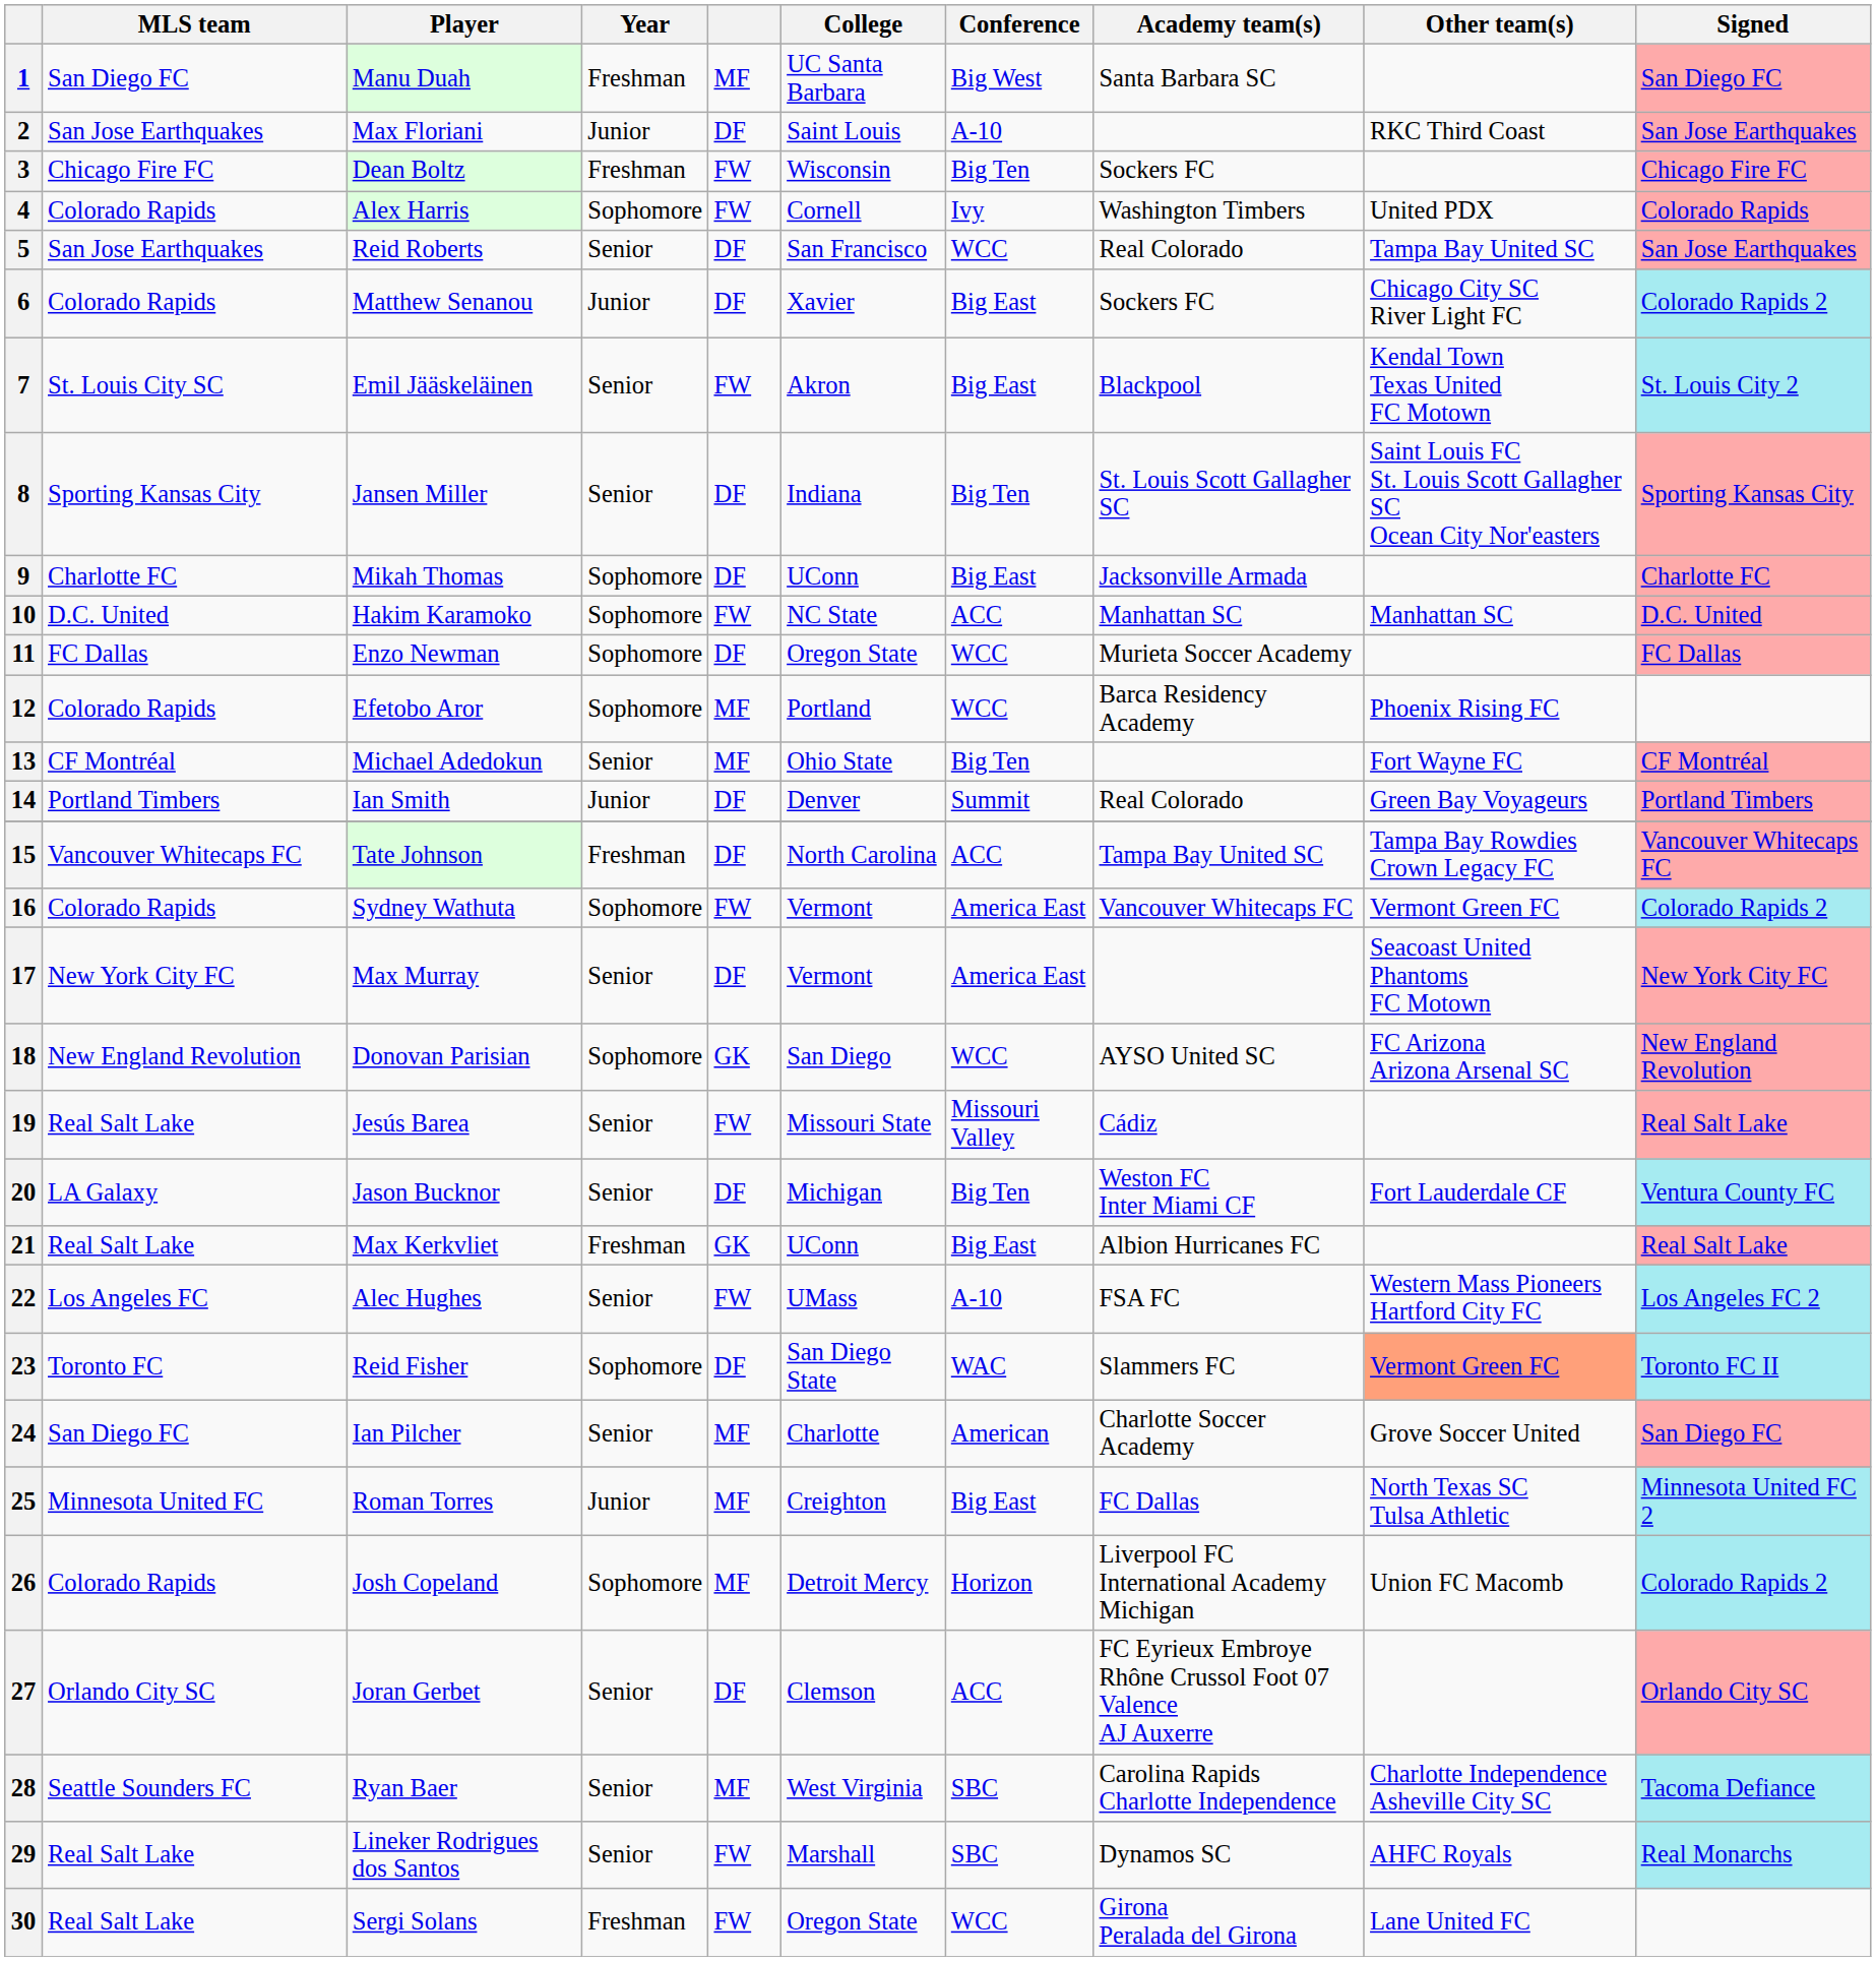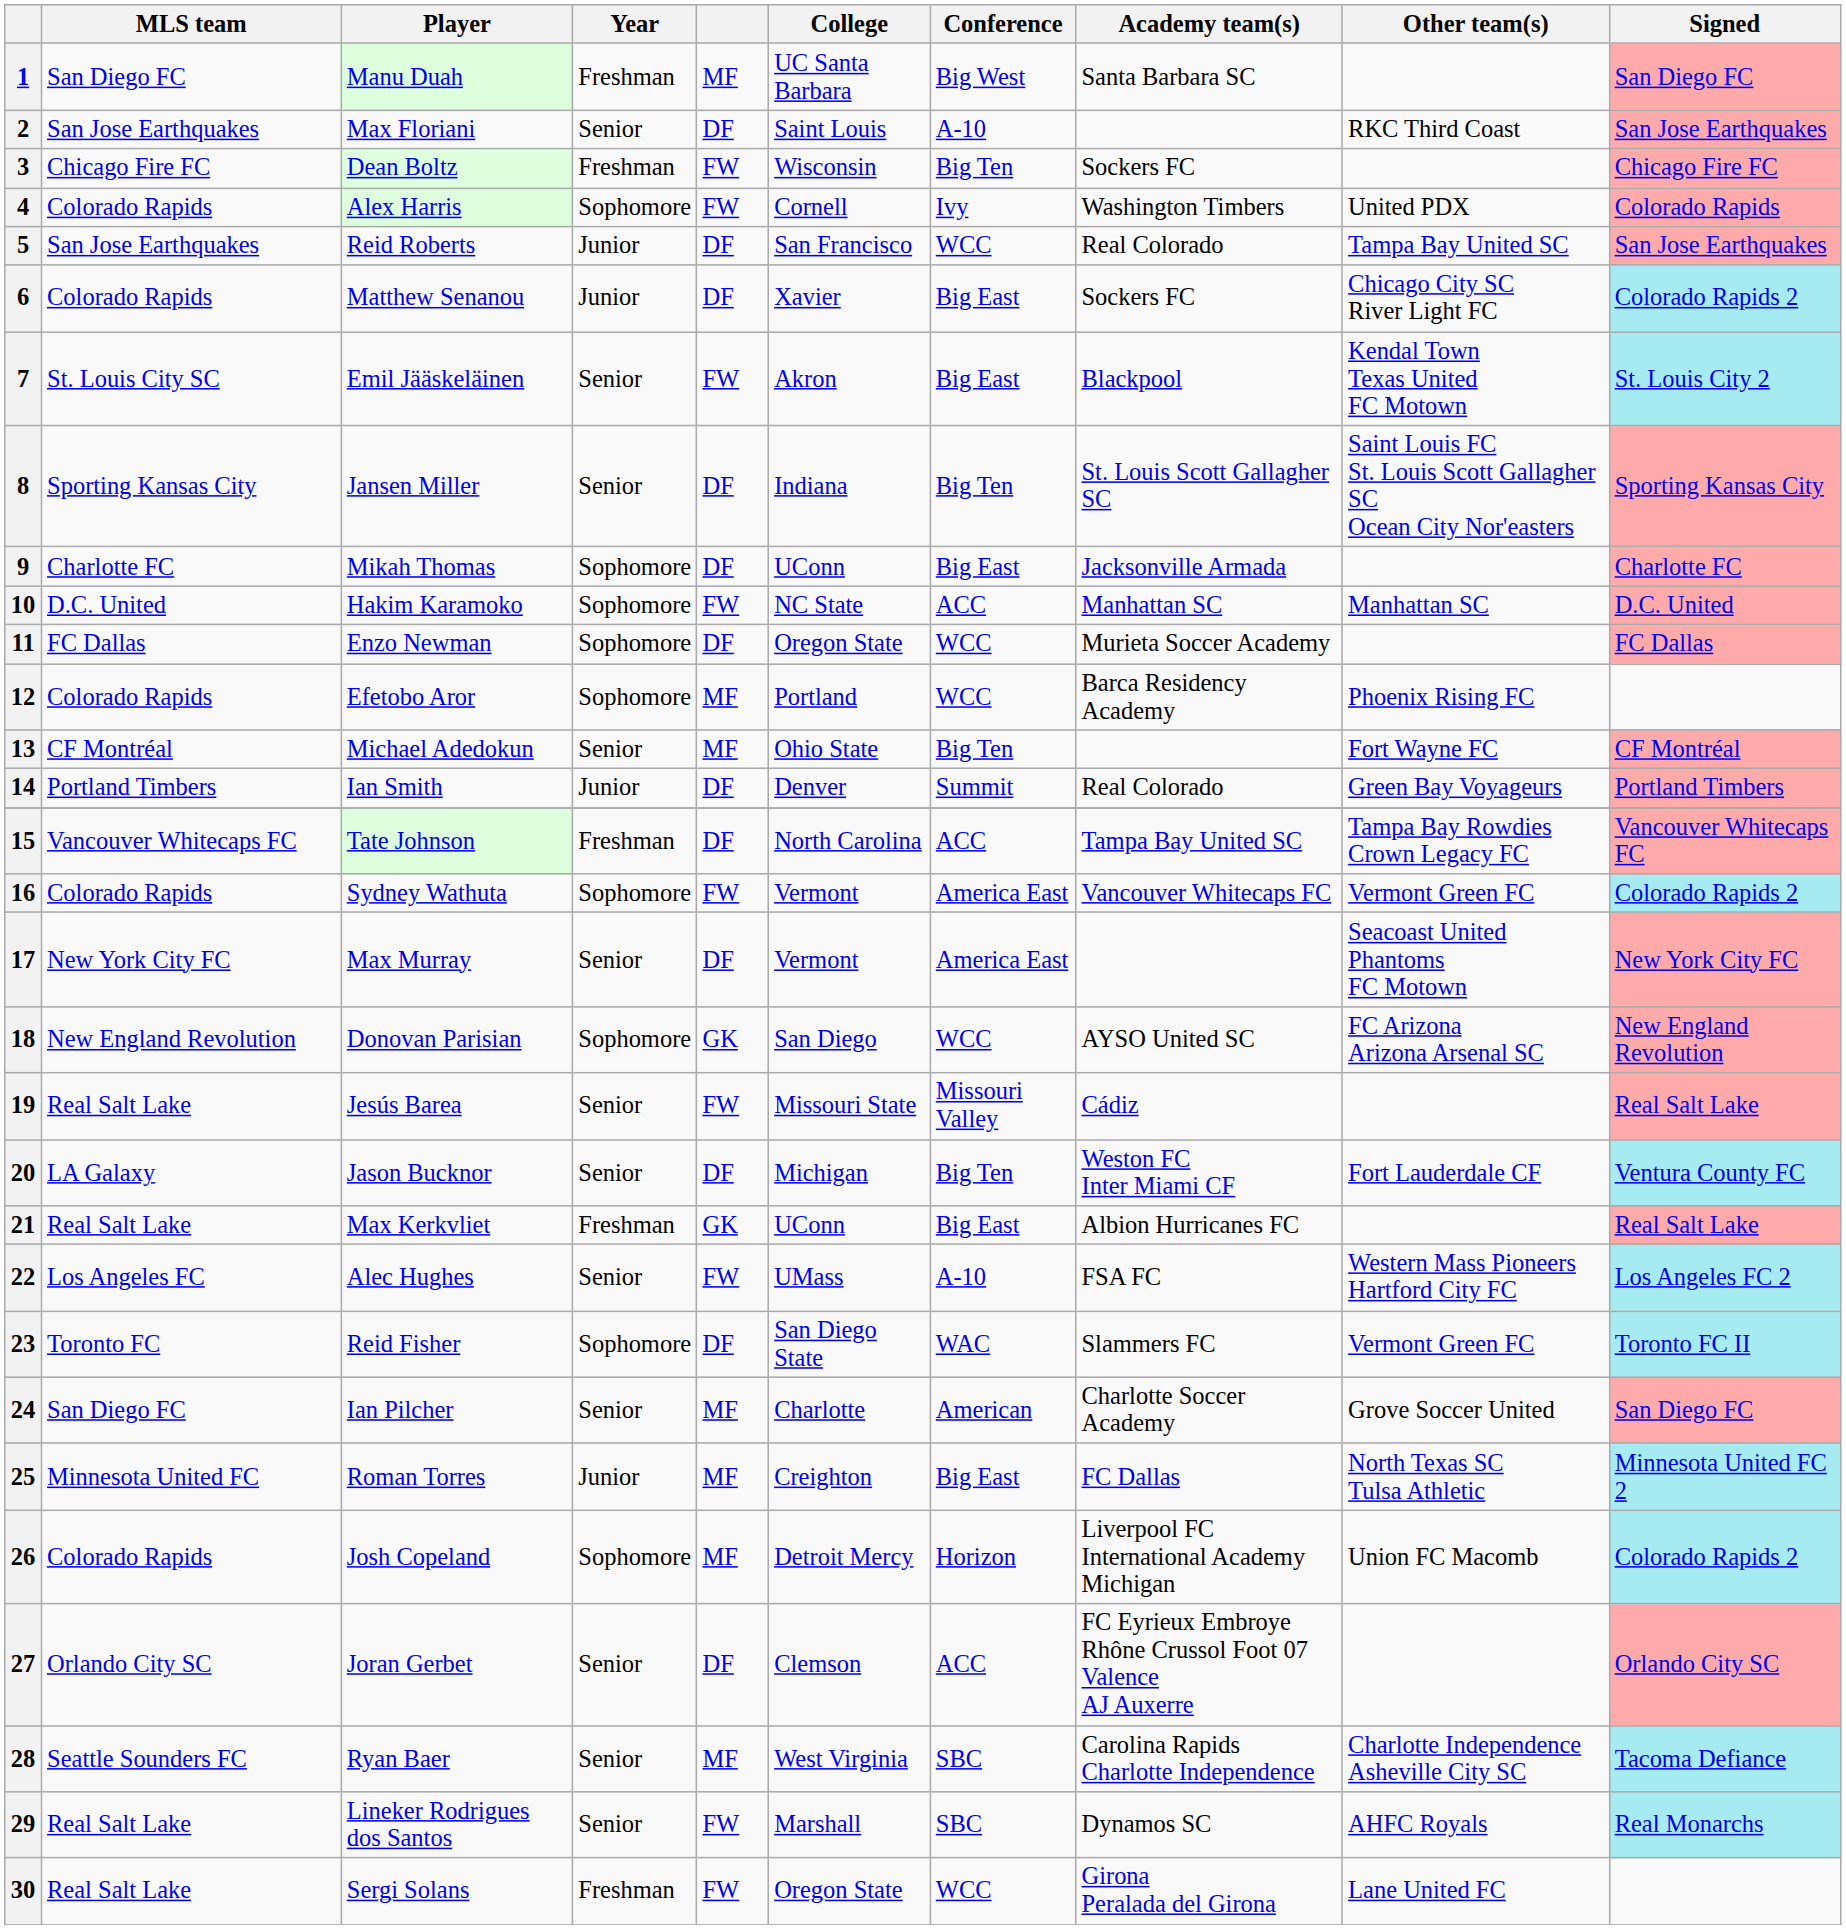2 | Year: Junior -> Senior
5 | Year: Senior -> Junior
23 | Other team(s): lightsalmon background -> no background
